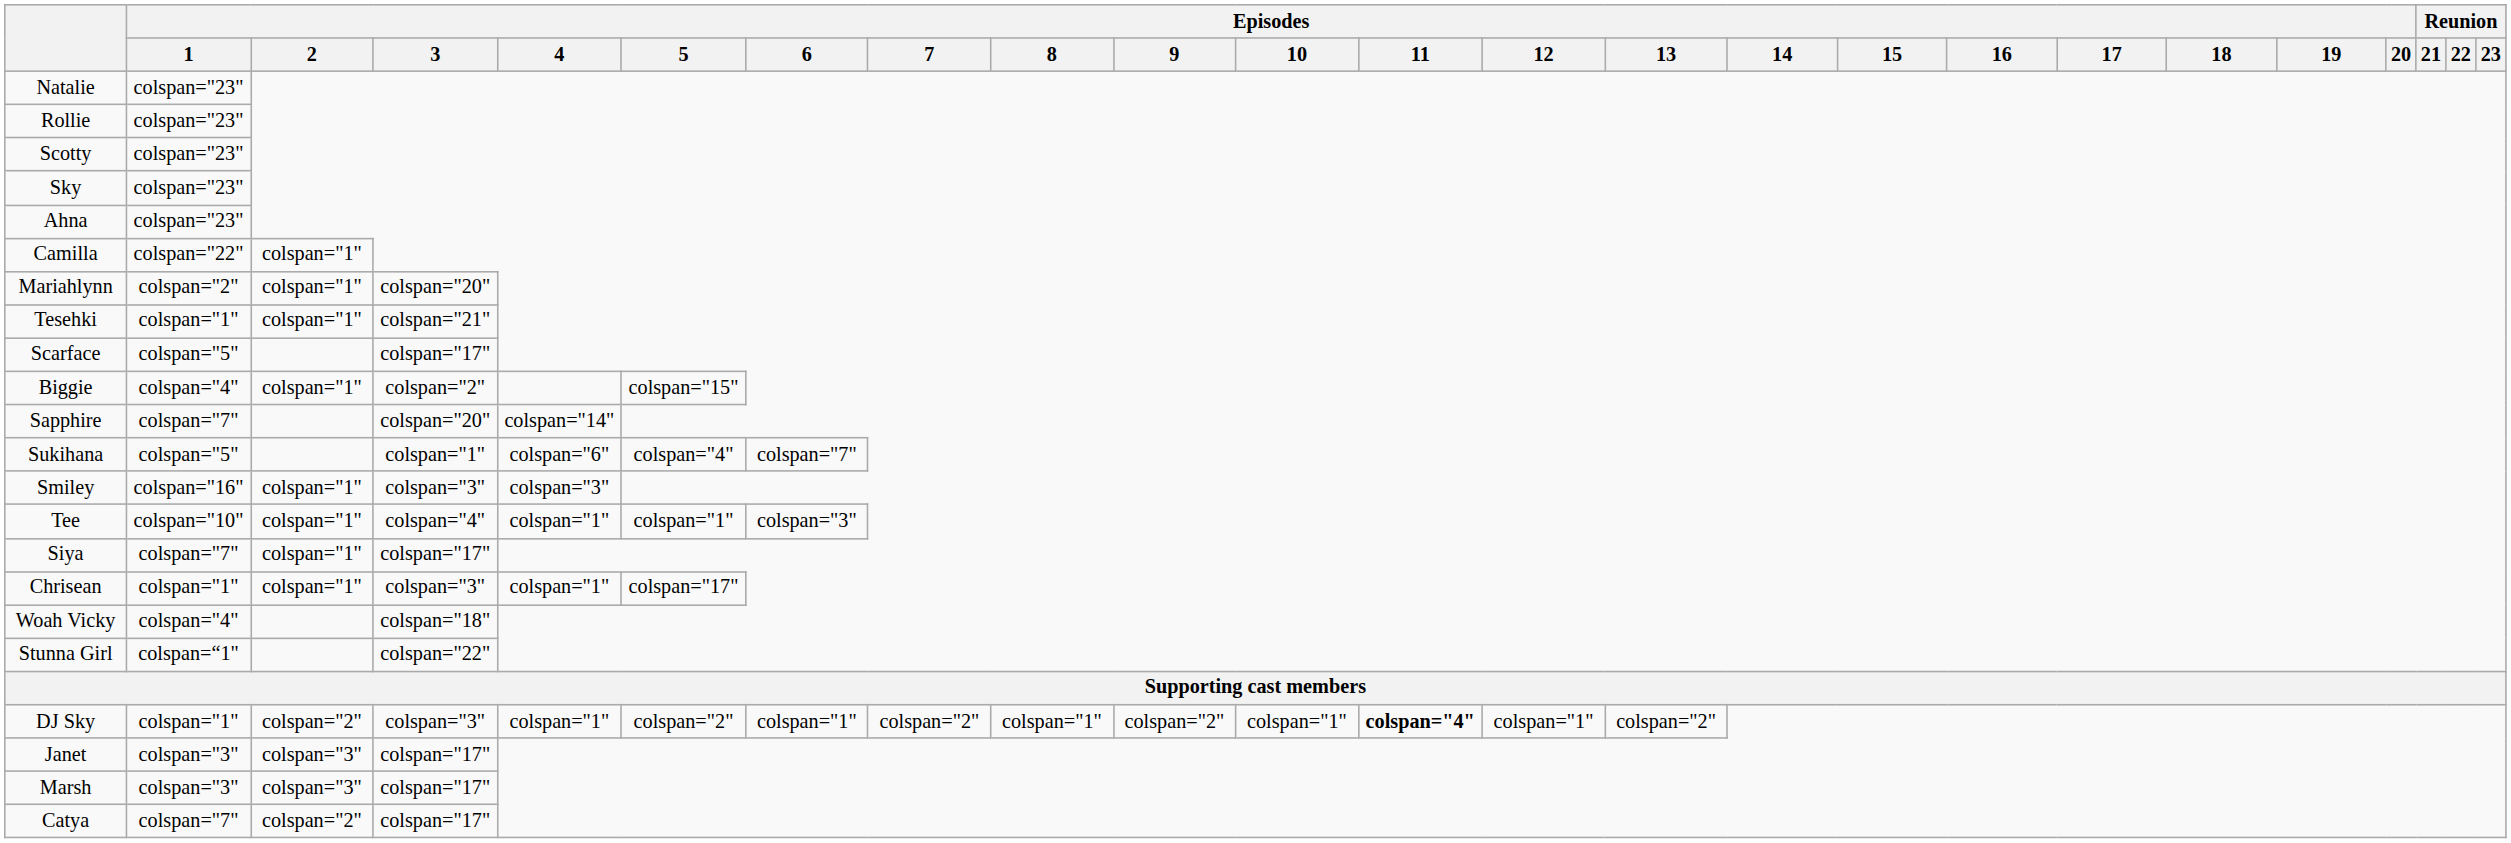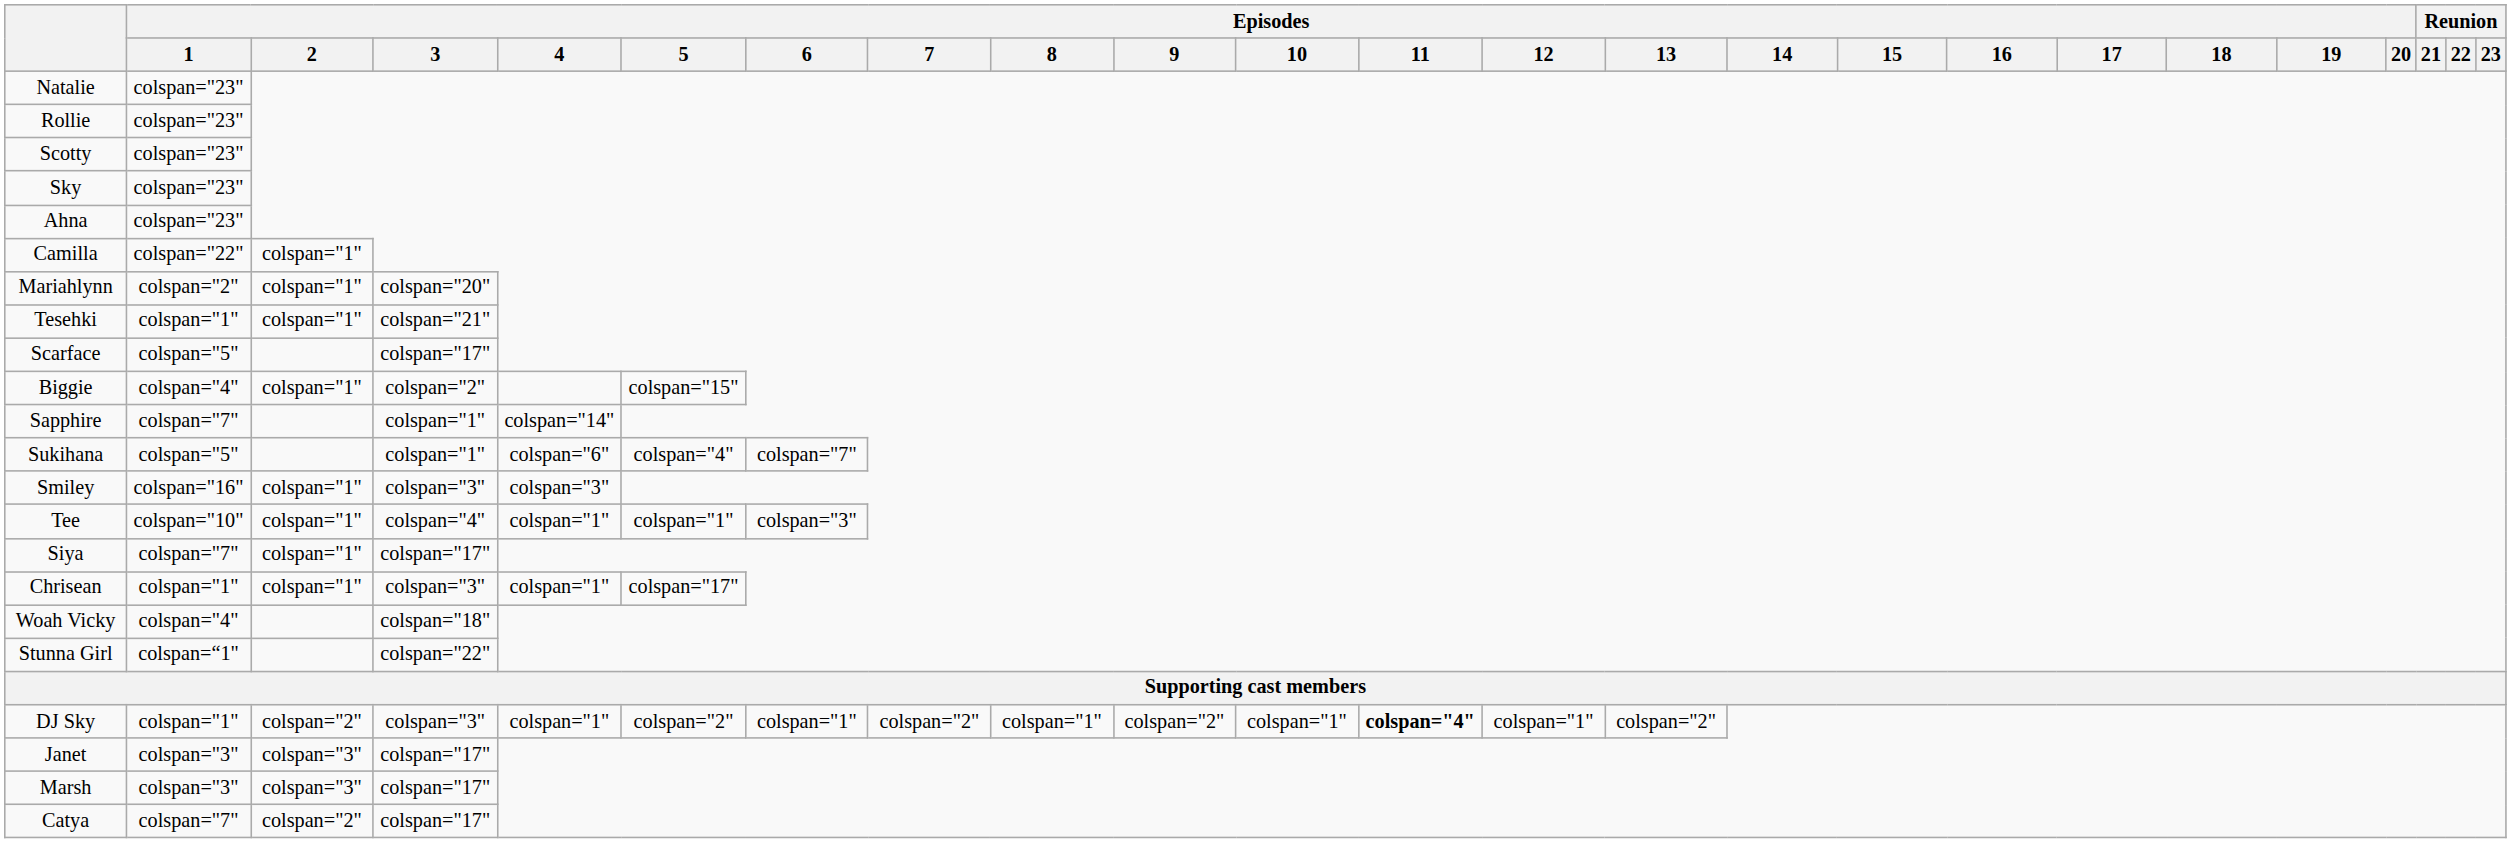Sapphire | Episodes / 3: colspan="20" -> colspan="1"
